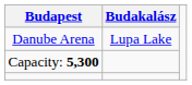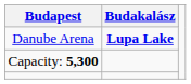Danube Arena | Budakalász: normal -> bold
